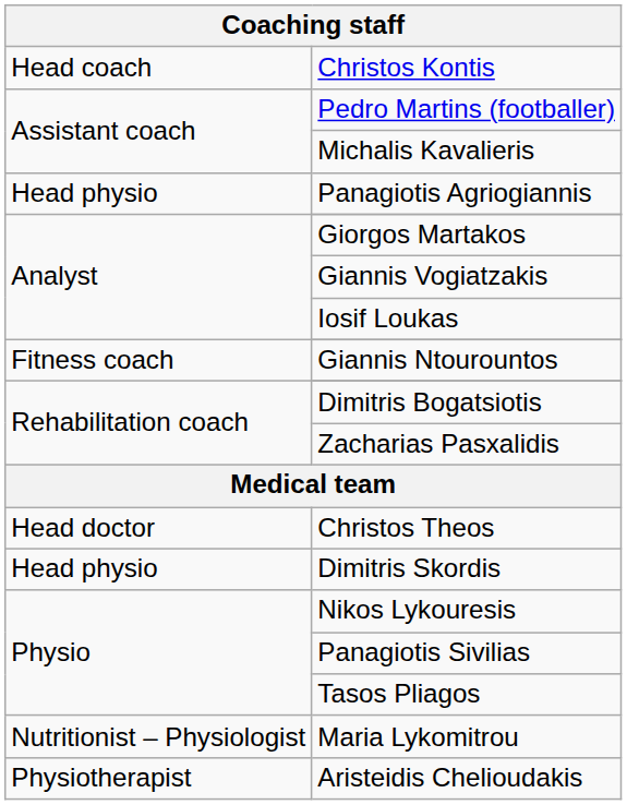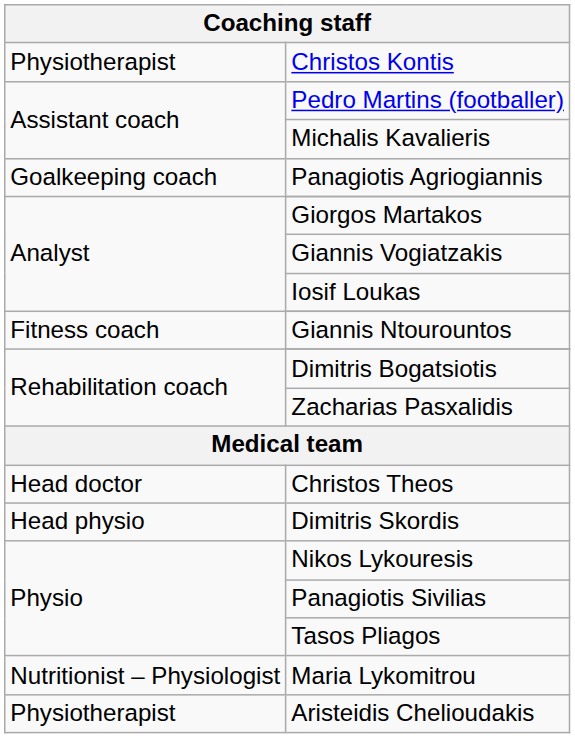row 2 | column 1: Head coach -> Physiotherapist
row 5 | column 1: Head physio -> Goalkeeping coach
